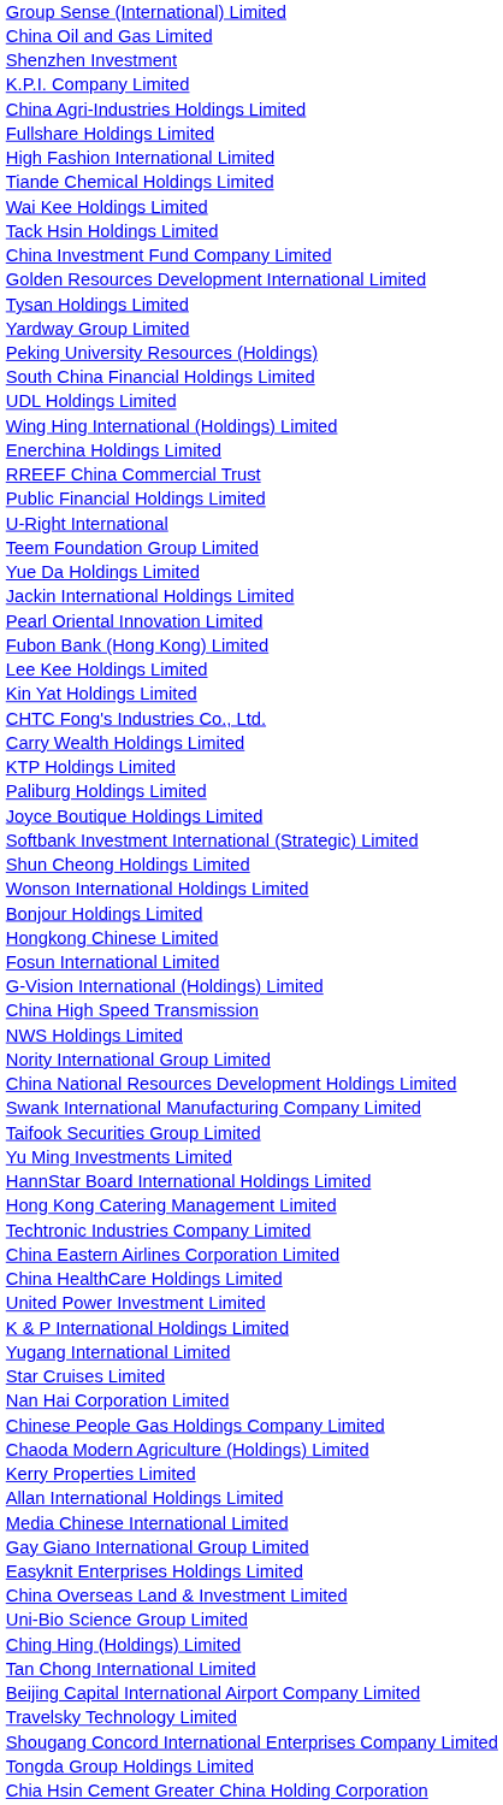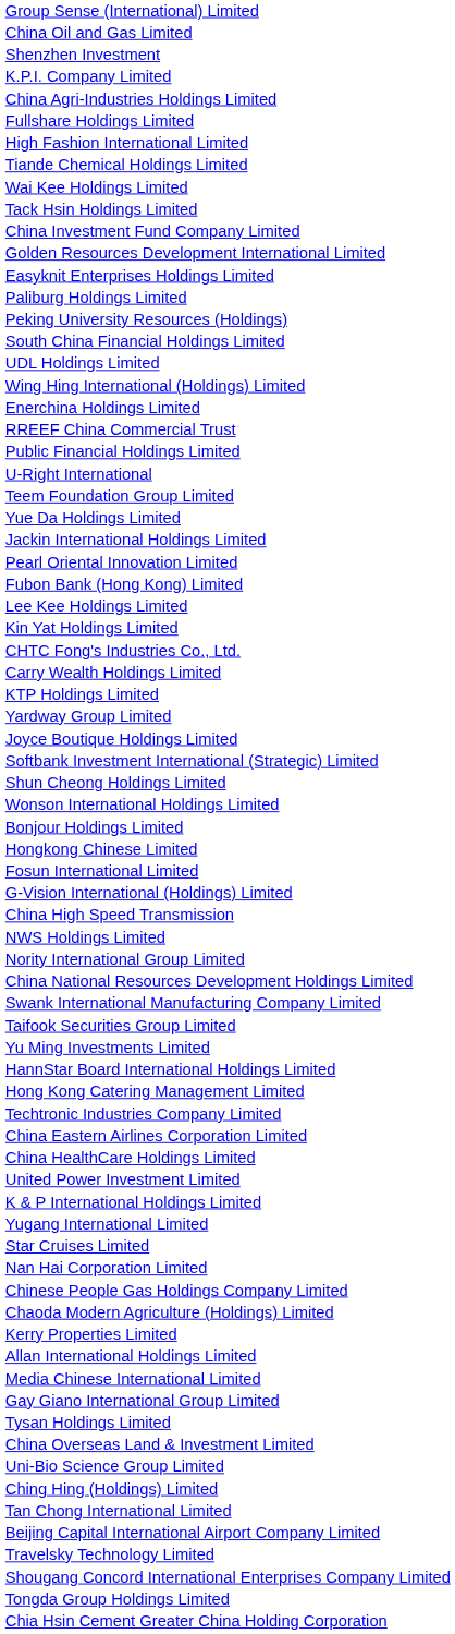row 13 | column 1: Tysan Holdings Limited -> Easyknit Enterprises Holdings Limited
row 14 | column 1: Yardway Group Limited -> Paliburg Holdings Limited
row 33 | column 1: Paliburg Holdings Limited -> Yardway Group Limited
row 65 | column 1: Easyknit Enterprises Holdings Limited -> Tysan Holdings Limited
